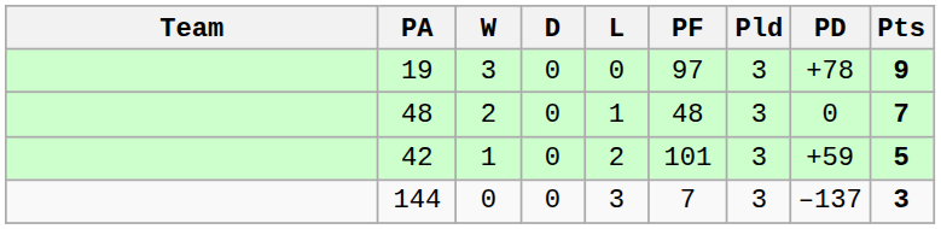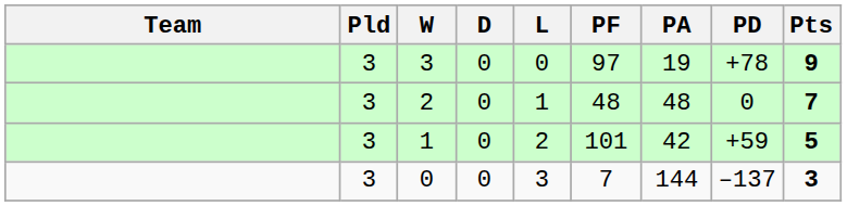columns swapped: Pld <-> PA
